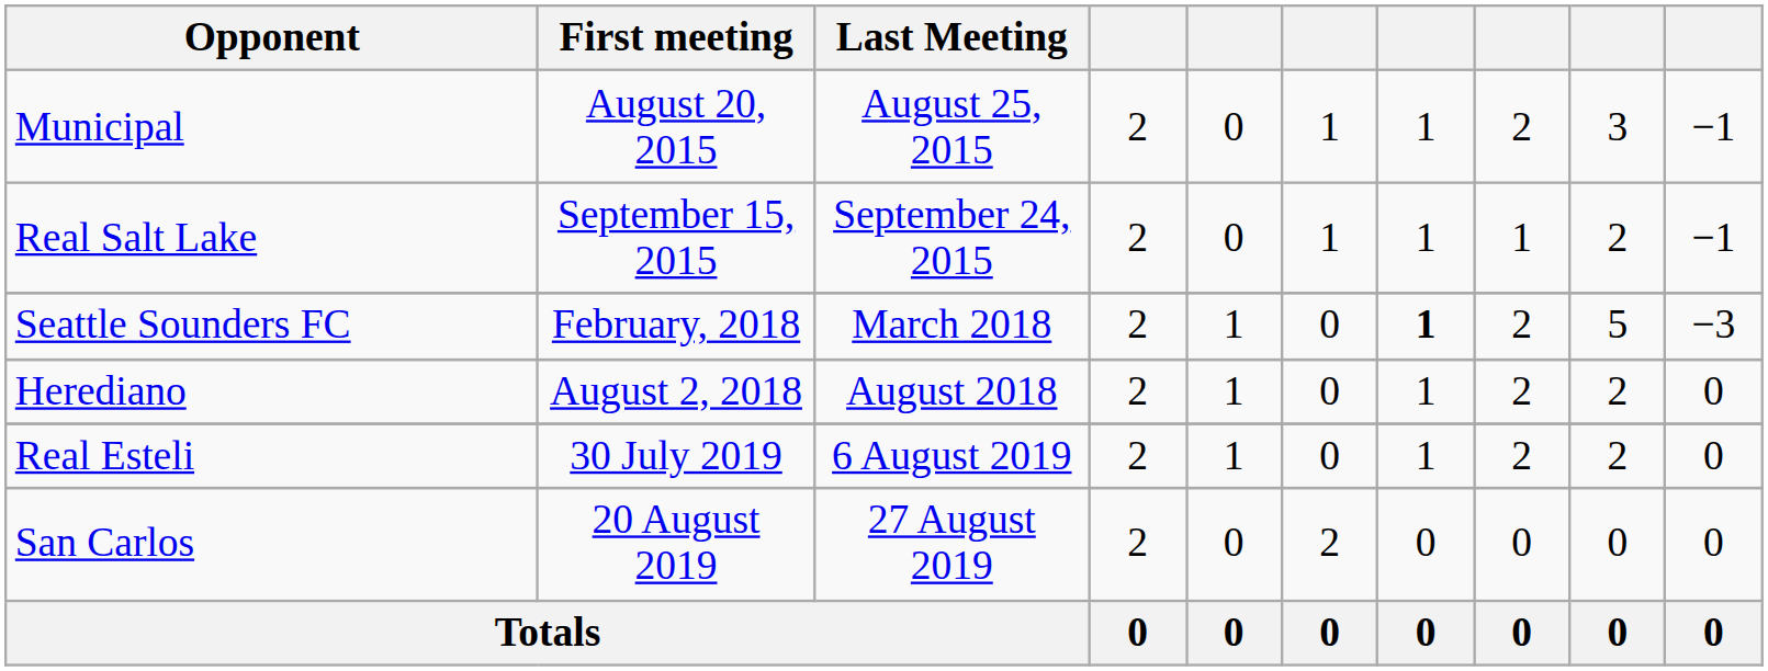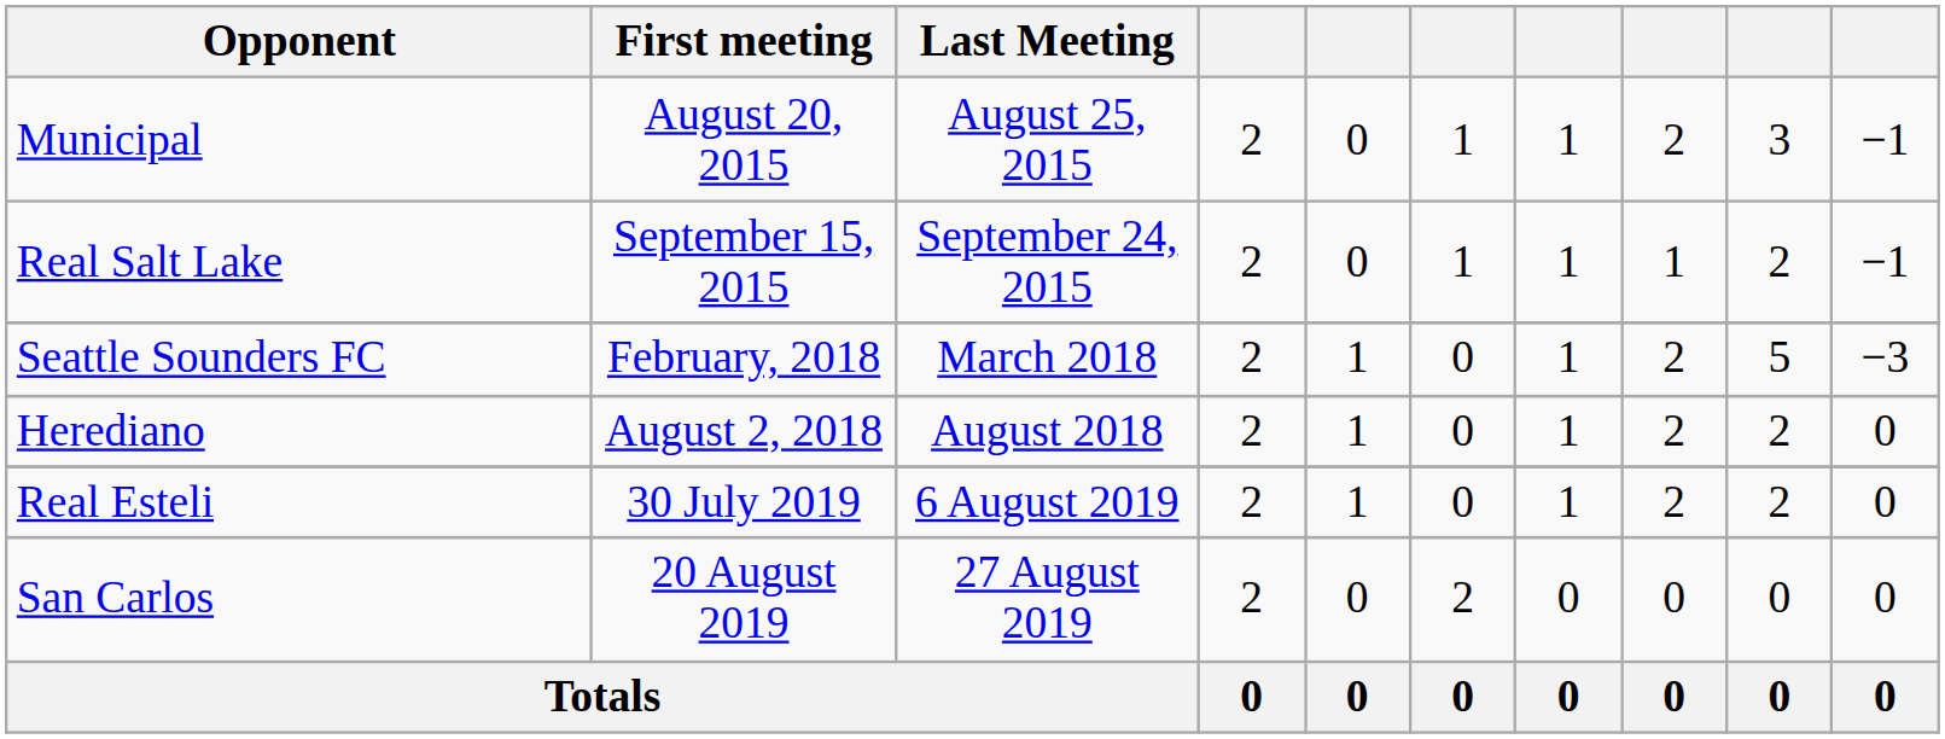Seattle Sounders FC | column 7: bold -> normal
